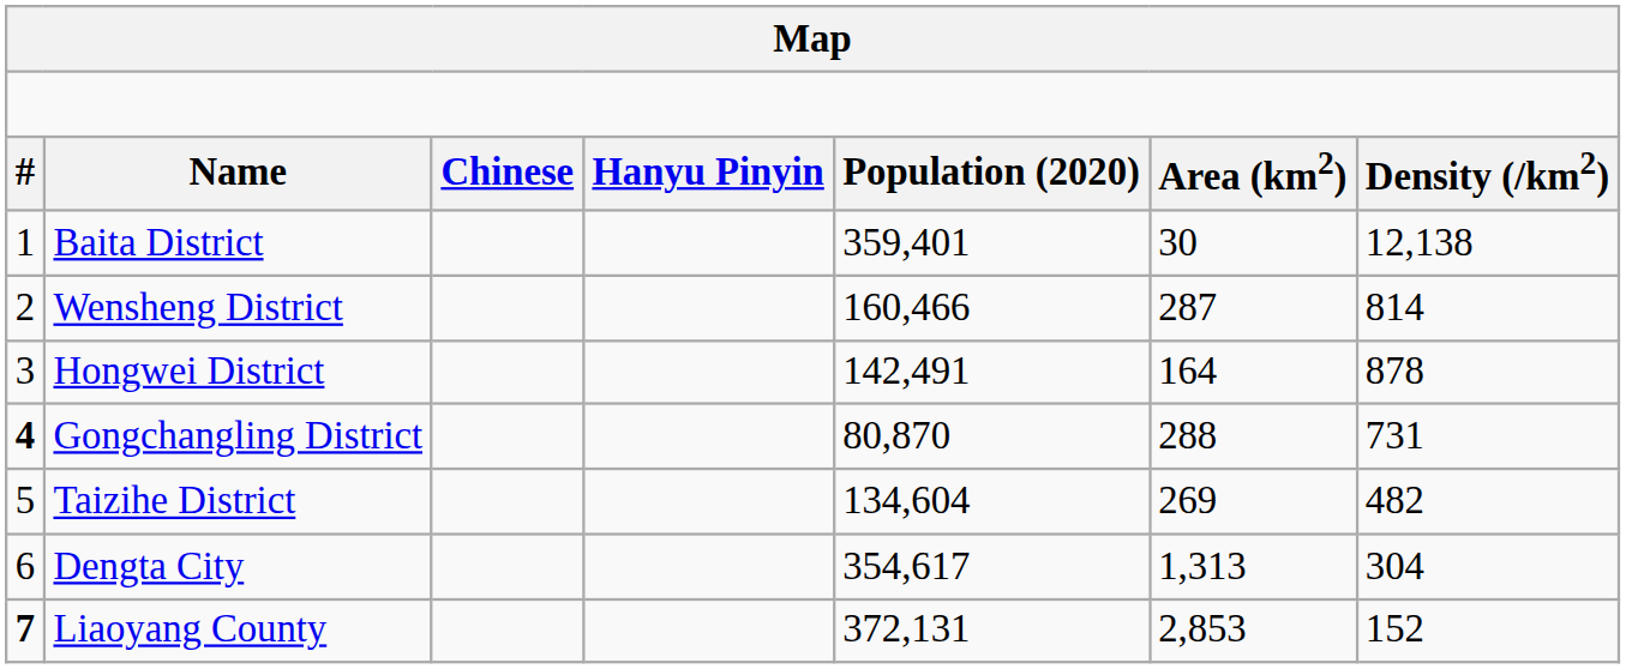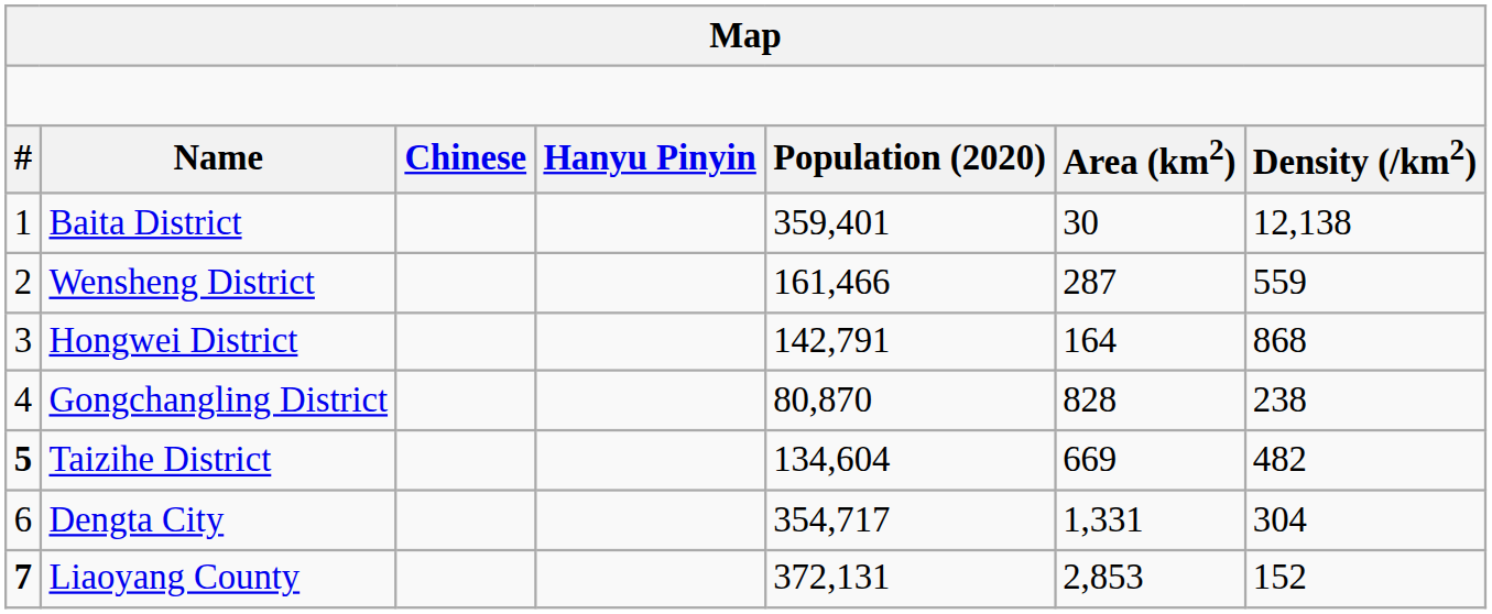Wensheng District | column 5: 160,466 -> 161,466
Wensheng District | column 7: 814 -> 559
Hongwei District | column 5: 142,491 -> 142,791
Hongwei District | column 7: 878 -> 868
Gongchangling District | column 1: bold -> normal
Gongchangling District | column 6: 288 -> 828
Gongchangling District | column 7: 731 -> 238
Taizihe District | column 1: normal -> bold
Taizihe District | column 6: 269 -> 669
Dengta City | column 5: 354,617 -> 354,717
Dengta City | column 6: 1,313 -> 1,331
